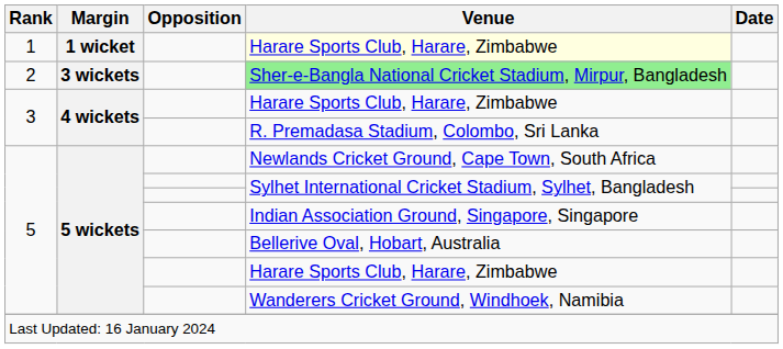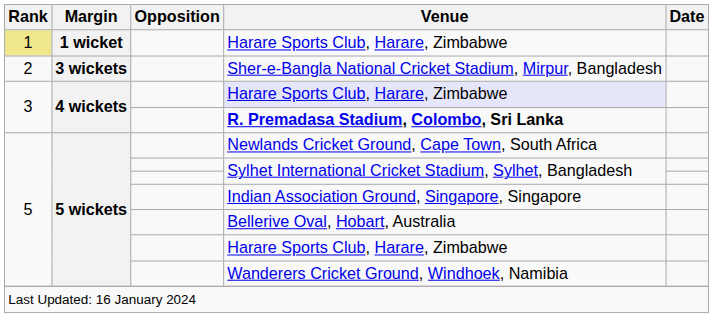1 / Harare Sports Club, Harare, Zimbabwe | Rank: no background -> khaki background
1 / Harare Sports Club, Harare, Zimbabwe | Venue: lightyellow background -> no background
Sher-e-Bangla National Cricket Stadium, Mirpur, Bangladesh | Venue: lightgreen background -> no background
3 / Harare Sports Club, Harare, Zimbabwe | Venue: no background -> lavender background
R. Premadasa Stadium, Colombo, Sri Lanka | Venue: normal -> bold
